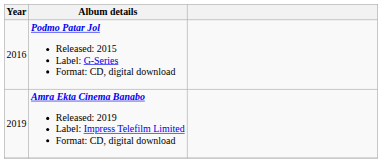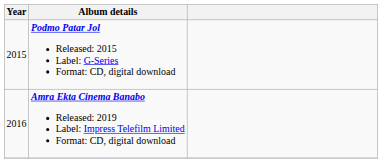row 2 | Year: 2016 -> 2015
row 3 | Year: 2019 -> 2016
